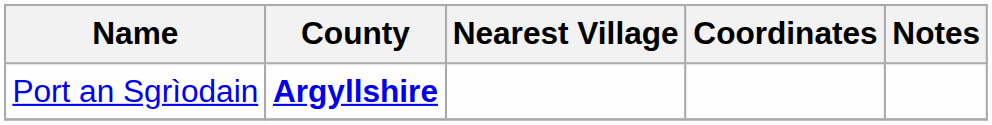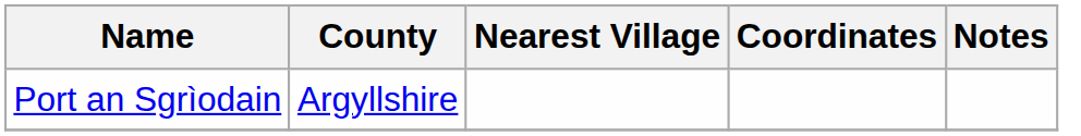Port an Sgrìodain | County: bold -> normal
